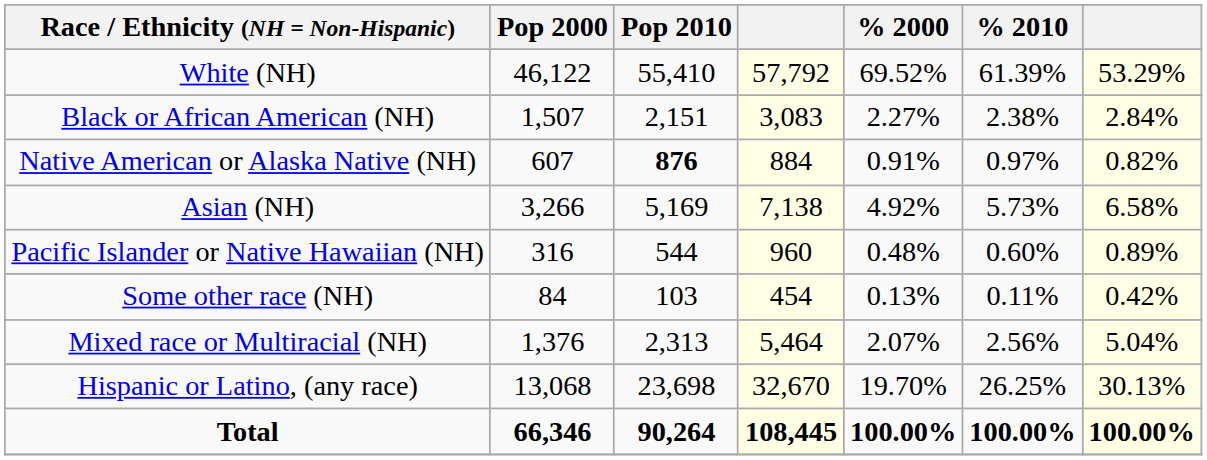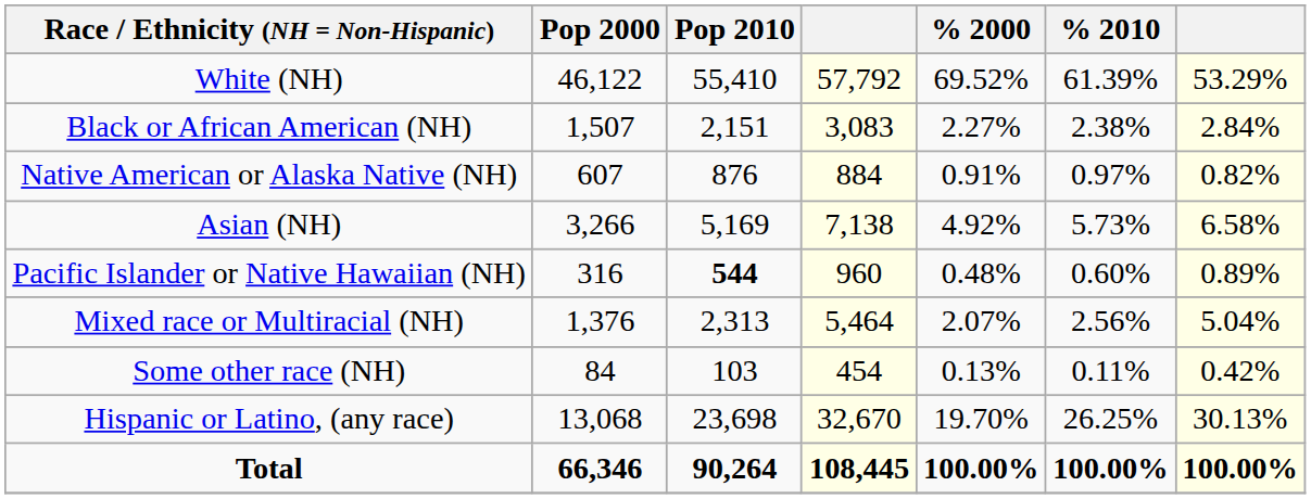Native American or Alaska Native (NH) | Pop 2010: bold -> normal
Pacific Islander or Native Hawaiian (NH) | Pop 2010: normal -> bold
rows swapped: Some other race (NH) <-> Mixed race or Multiracial (NH)
